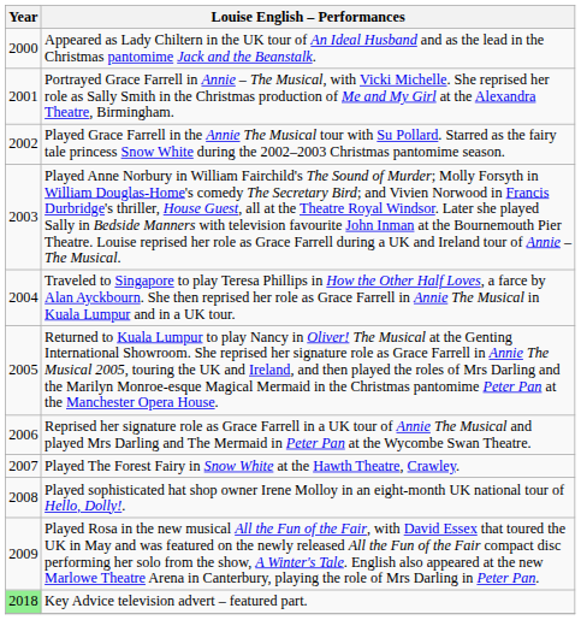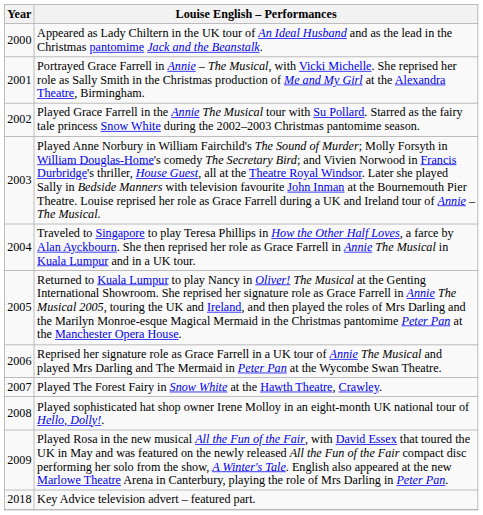Key Advice television advert – featured part. | Year: lightgreen background -> no background
